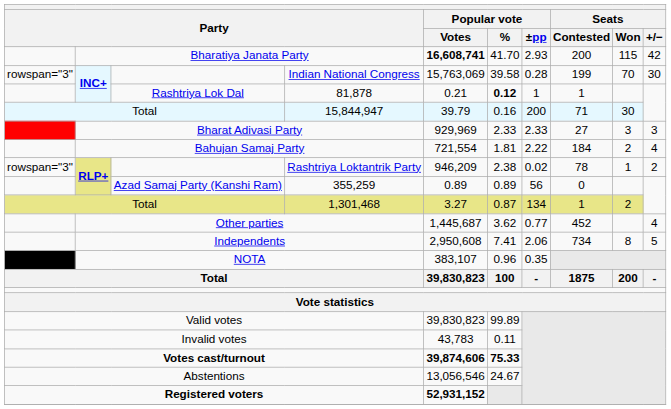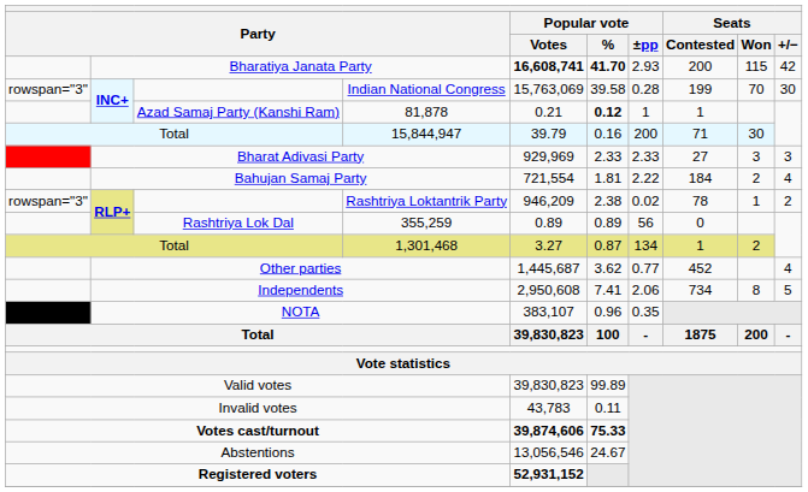Bharatiya Janata Party | Popular vote / %: normal -> bold
81,878 | column 3: Rashtriya Lok Dal -> Azad Samaj Party (Kanshi Ram)
355,259 | column 3: Azad Samaj Party (Kanshi Ram) -> Rashtriya Lok Dal
